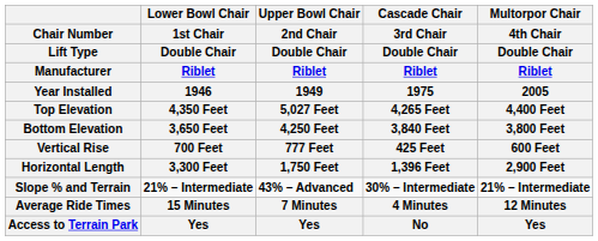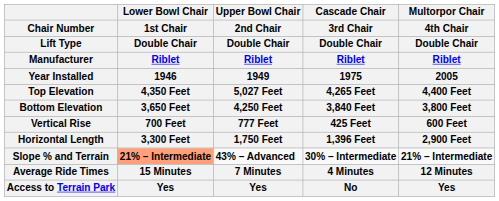Slope % and Terrain | column 2: no background -> lightsalmon background
